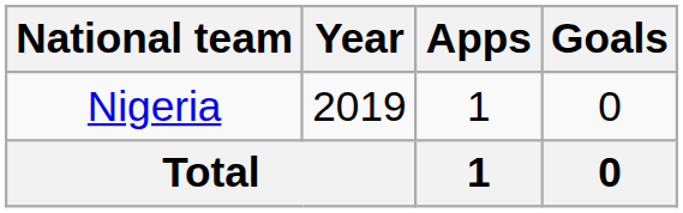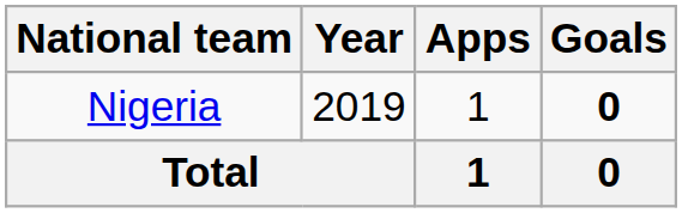Nigeria | Goals: normal -> bold
